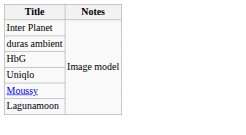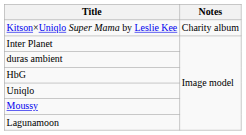+ row: Kitson×Uniqlo Super Mama by Leslie Kee | Charity album
